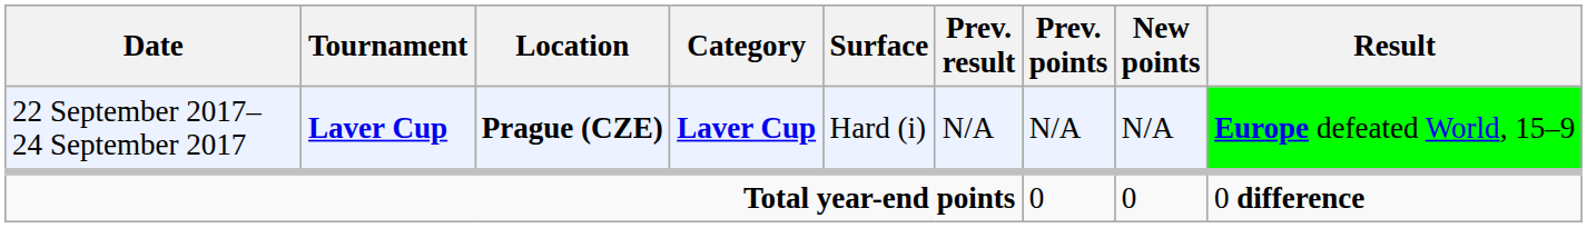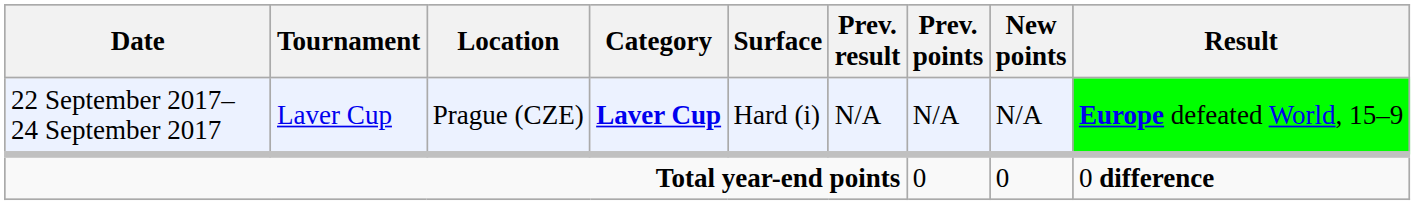22 September 2017– 24 September 2017 | Tournament: bold -> normal
22 September 2017– 24 September 2017 | Location: bold -> normal
